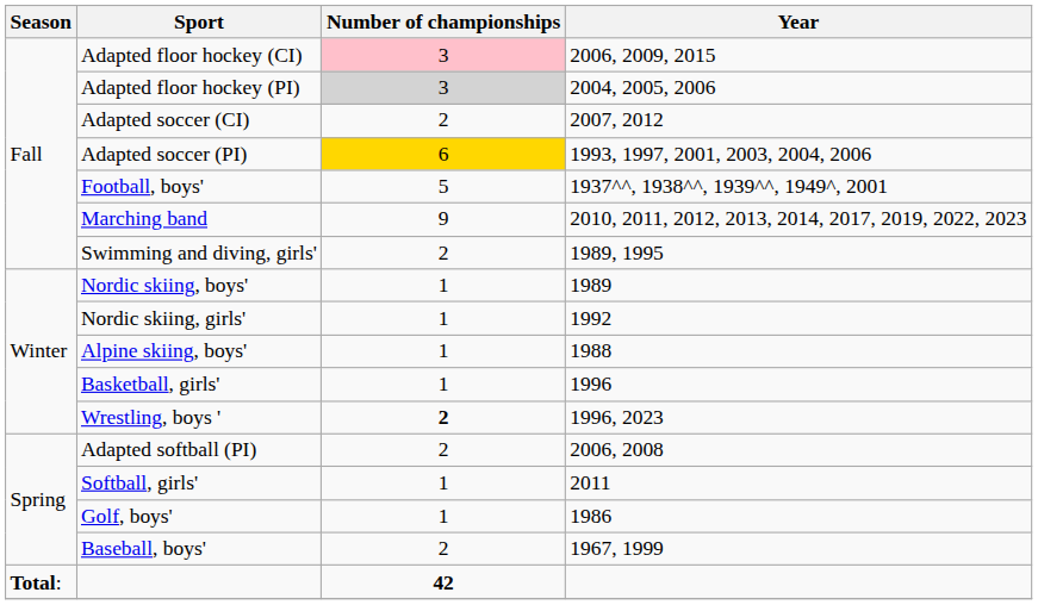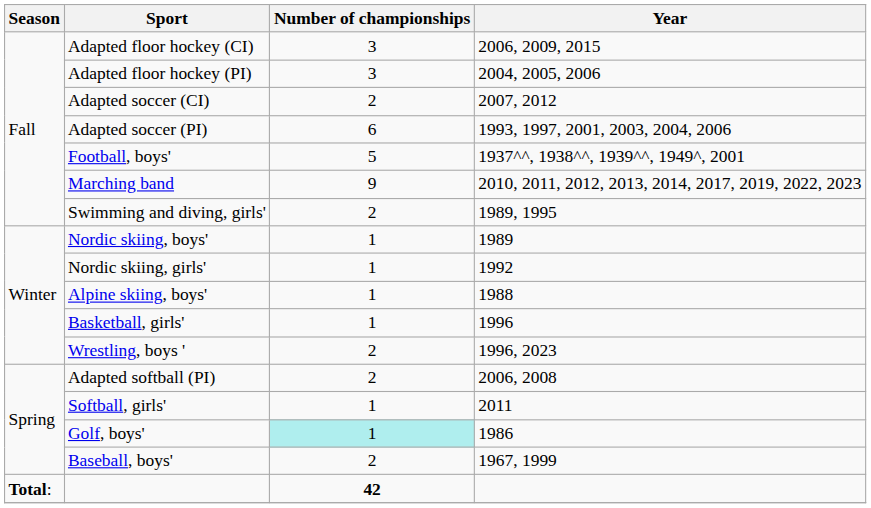Adapted floor hockey (CI) | Number of championships: pink background -> no background
Adapted floor hockey (PI) | Number of championships: lightgrey background -> no background
Adapted soccer (PI) | Number of championships: gold background -> no background
Wrestling, boys ' | Number of championships: bold -> normal
Golf, boys' | Number of championships: no background -> paleturquoise background
